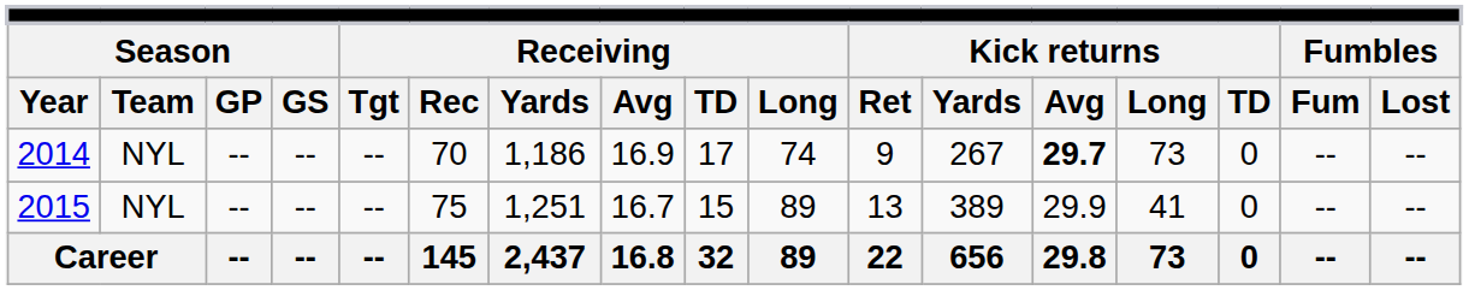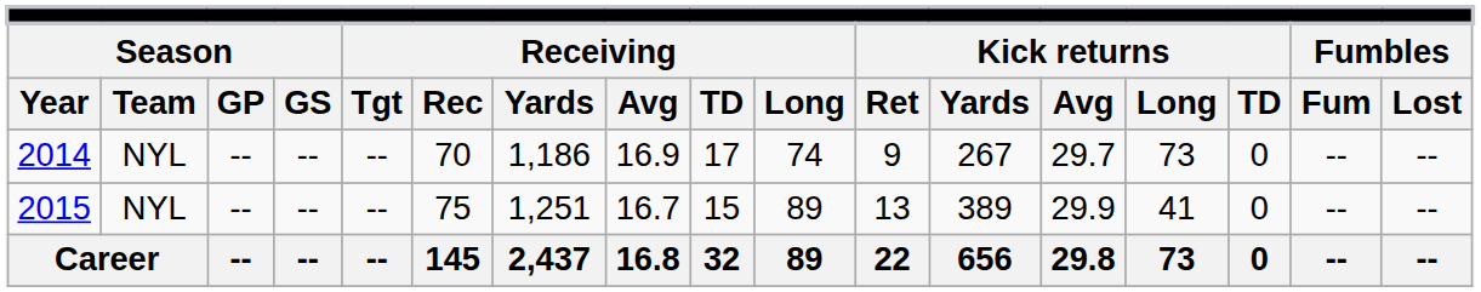2014 | column 13: bold -> normal
